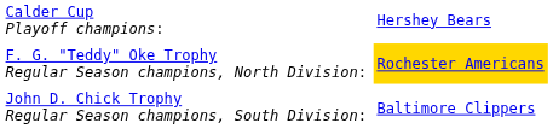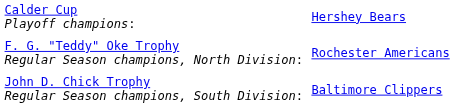row 2 | column 2: gold background -> no background
